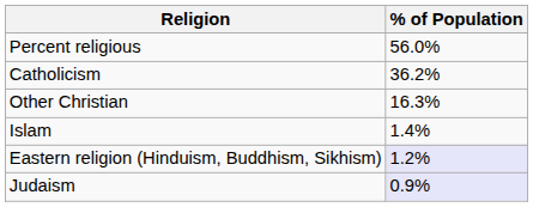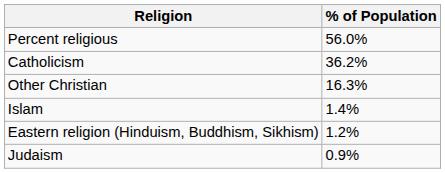Eastern religion (Hinduism, Buddhism, Sikhism) | % of Population: lavender background -> no background
Judaism | % of Population: lavender background -> no background
